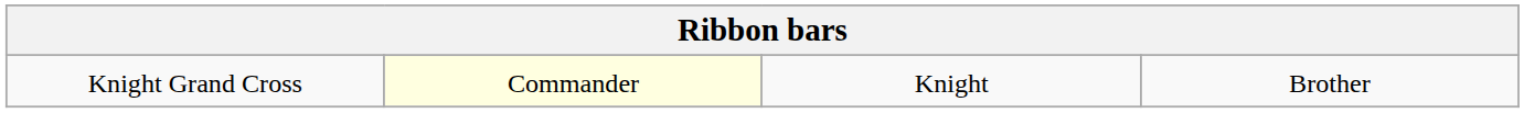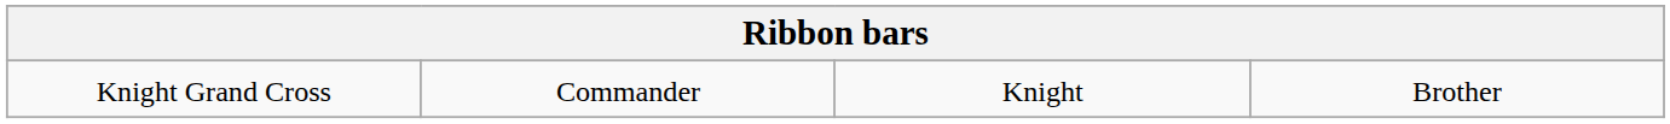Knight Grand Cross | column 2: lightyellow background -> no background
